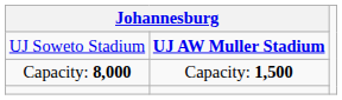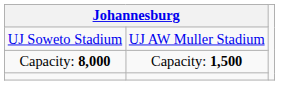UJ Soweto Stadium | column 2: bold -> normal
